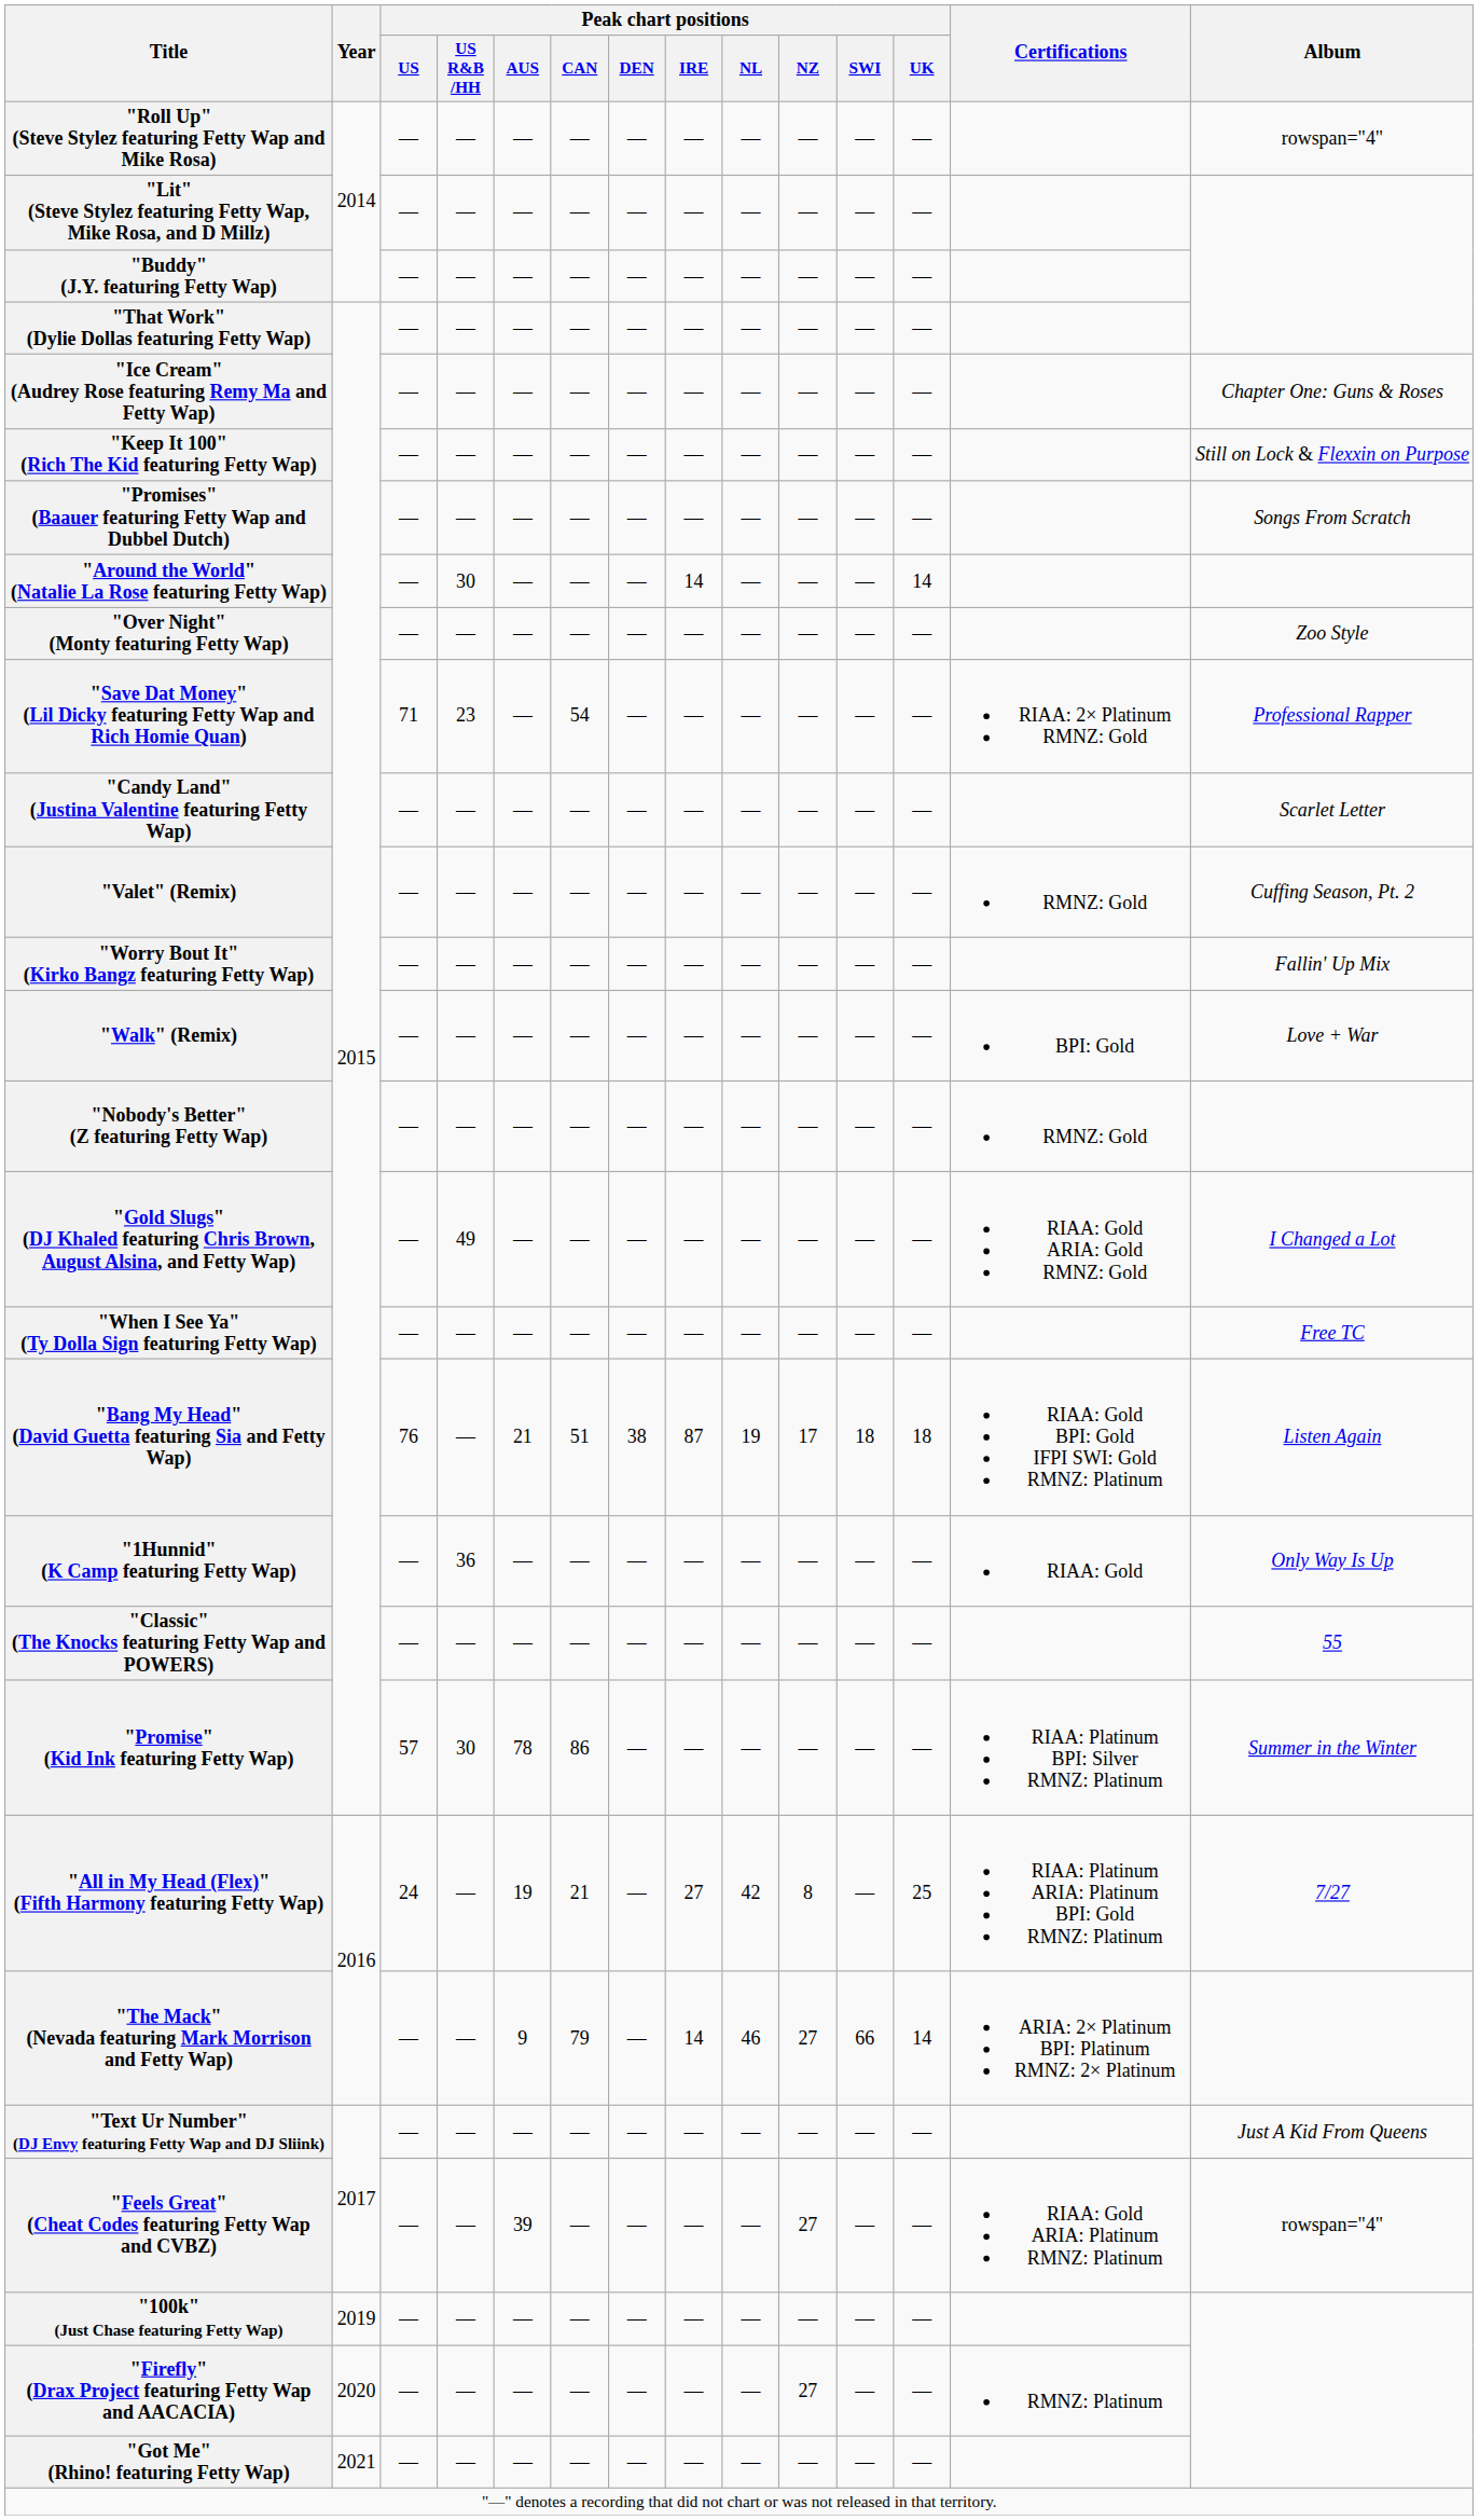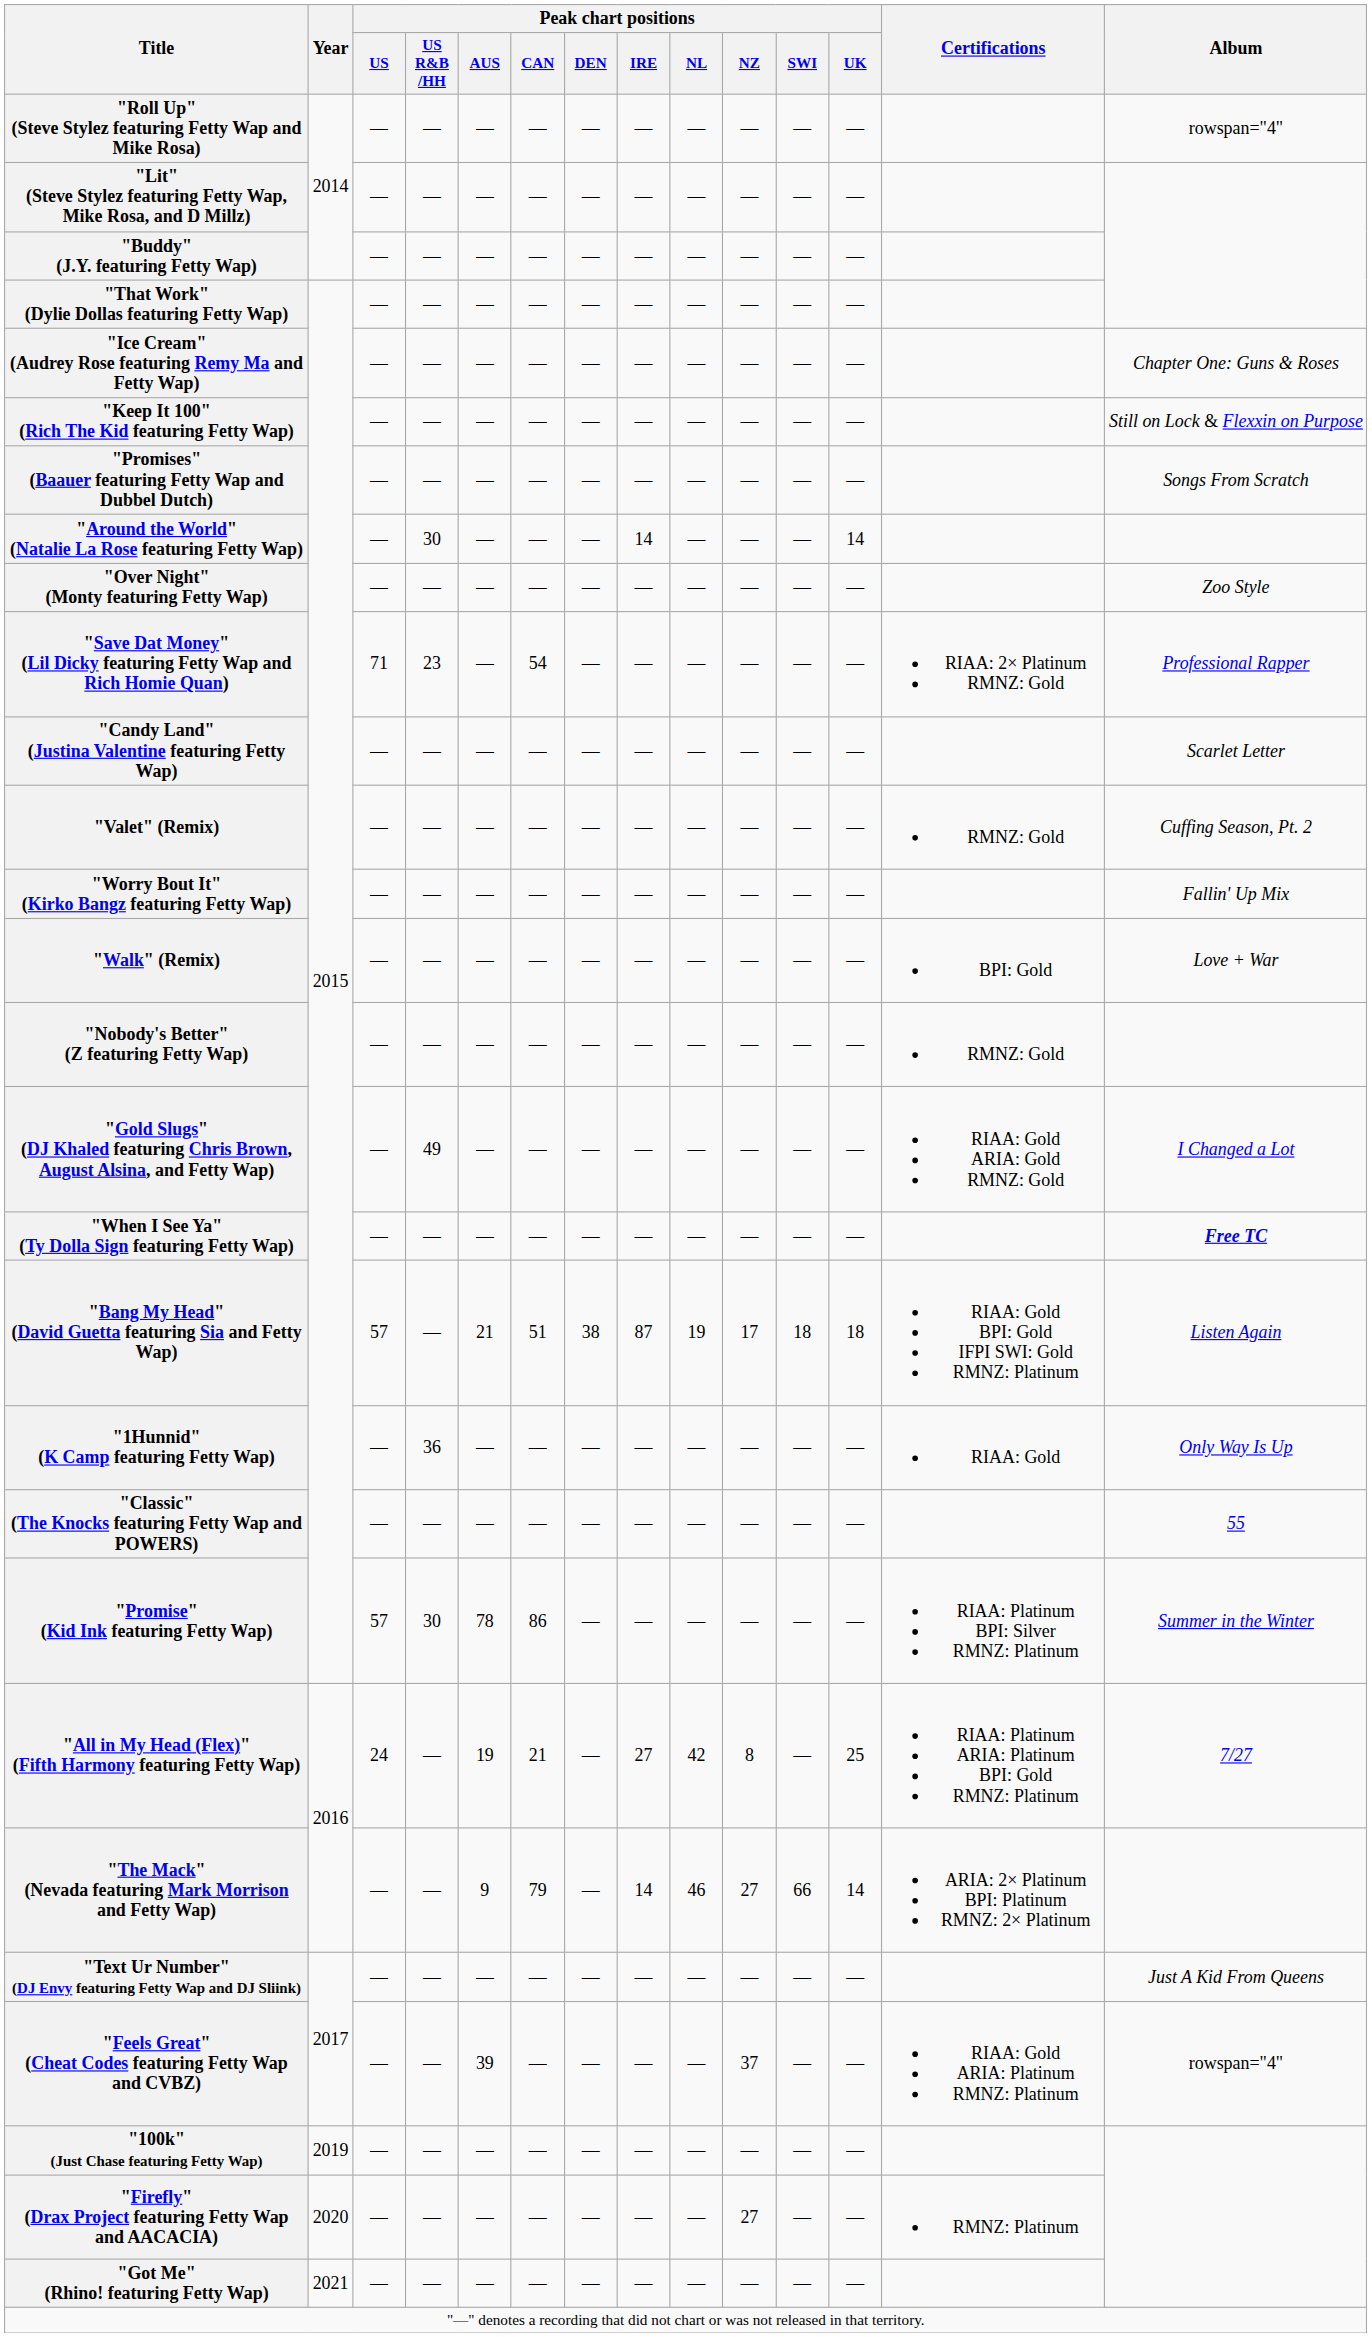"When I See Ya" (Ty Dolla Sign featuring Fetty Wap) | Album: normal -> bold
"Bang My Head" (David Guetta featuring Sia and Fetty Wap) | Peak chart positions / US: 76 -> 57
"Feels Great" (Cheat Codes featuring Fetty Wap and CVBZ) | Peak chart positions / NZ: 27 -> 37
